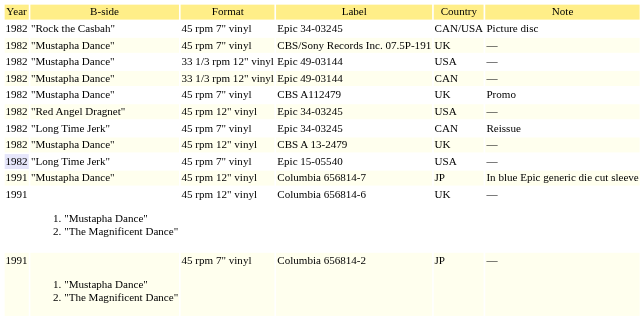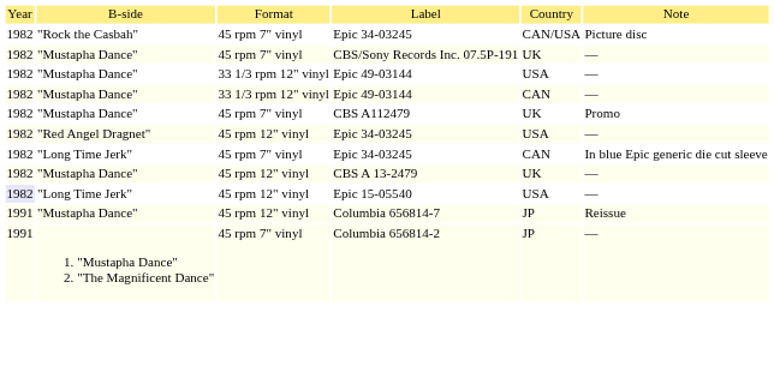"Long Time Jerk" / Epic 34-03245 | column 6: Reissue -> In blue Epic generic die cut sleeve
Epic 15-05540 | column 3: 45 rpm 7" vinyl -> 45 rpm 12" vinyl
Columbia 656814-7 | column 6: In blue Epic generic die cut sleeve -> Reissue
- row: 1991 | "Mustapha Dance" "The Magnificent Dance" | 45 rpm 12" vinyl | Columbia 656814-6 | UK | —
